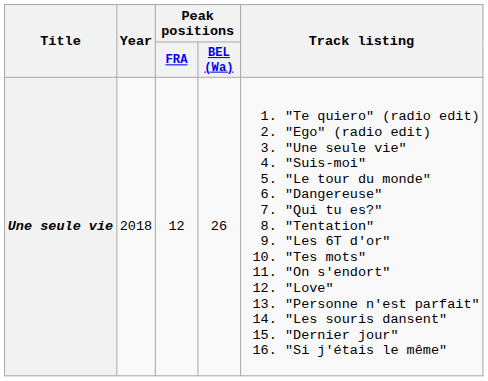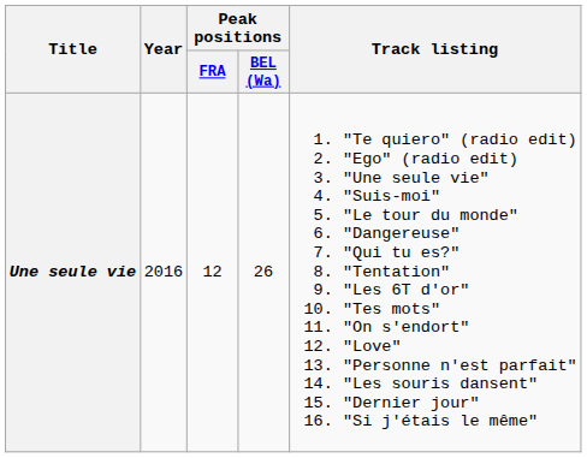Une seule vie | Year: 2018 -> 2016
